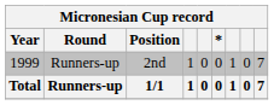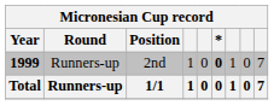Runners-up / 2nd | Year: normal -> bold
Runners-up / 2nd | *: normal -> bold
